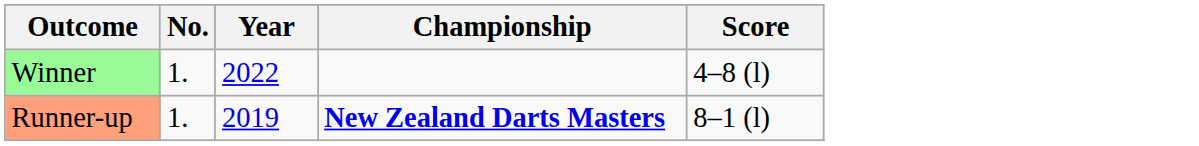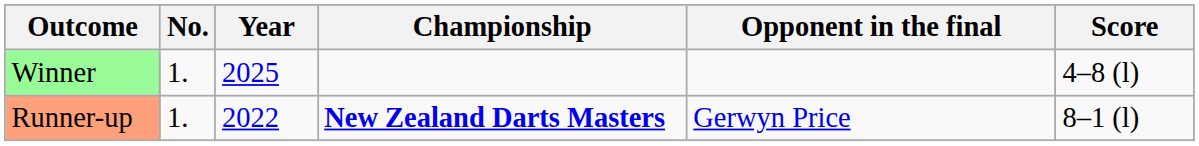+ column: Opponent in the final | Gerwyn Price
Winner | Year: 2022 -> 2025
Runner-up | Year: 2019 -> 2022
